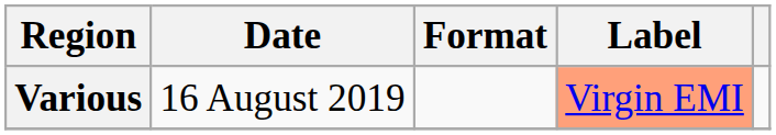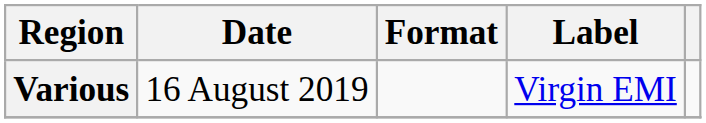Various | Label: lightsalmon background -> no background
